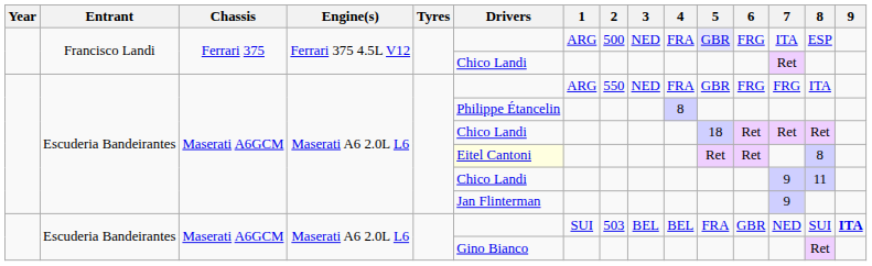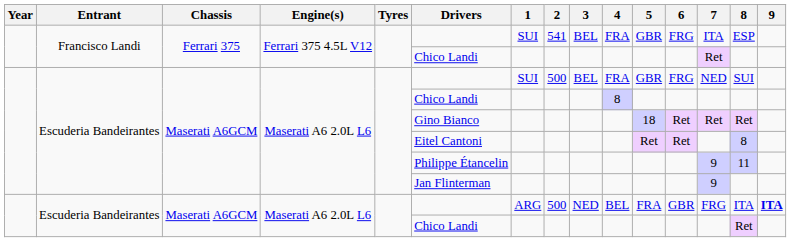row 2 | 1: ARG -> SUI
row 2 | 2: 500 -> 541
row 2 | 3: NED -> BEL
row 2 | 5: lavender background -> no background
row 4 | 1: ARG -> SUI
row 4 | 2: 550 -> 500
row 4 | 3: NED -> BEL
row 4 | 7: FRG -> NED
row 4 | 8: ITA -> SUI
row 5 | Drivers: Philippe Étancelin -> Chico Landi
row 6 | Drivers: Chico Landi -> Gino Bianco
row 7 | Drivers: lightyellow background -> no background
row 8 | Drivers: Chico Landi -> Philippe Étancelin
row 10 | 1: SUI -> ARG
row 10 | 2: 503 -> 500
row 10 | 3: BEL -> NED
row 10 | 7: NED -> FRG
row 10 | 8: SUI -> ITA
row 11 | Drivers: Gino Bianco -> Chico Landi
